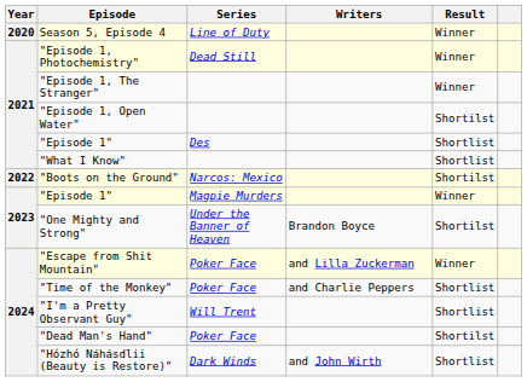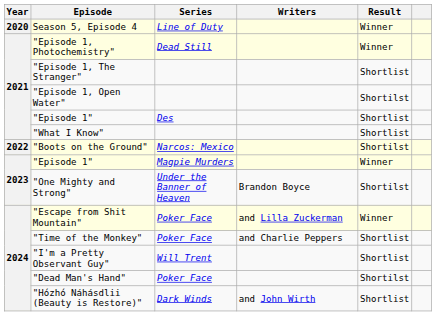"Episode 1, The Stranger" | Result: Winner -> Shortlist
